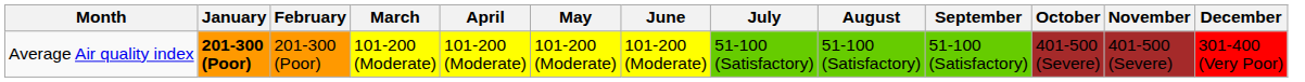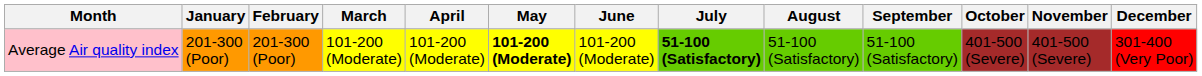row 2 | Month: no background -> pink background
row 2 | January: bold -> normal
row 2 | May: normal -> bold
row 2 | July: normal -> bold
